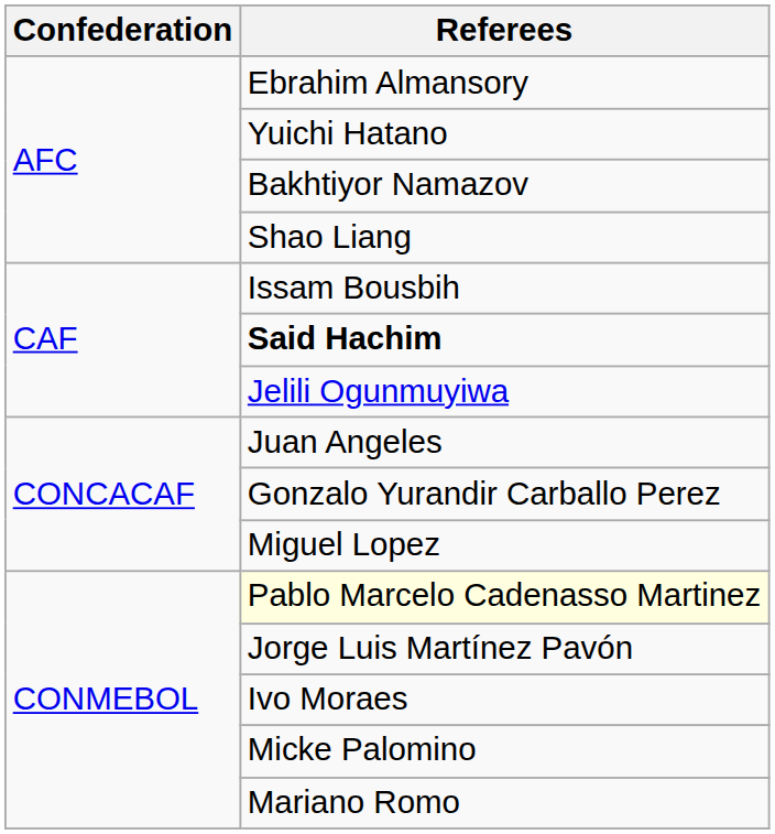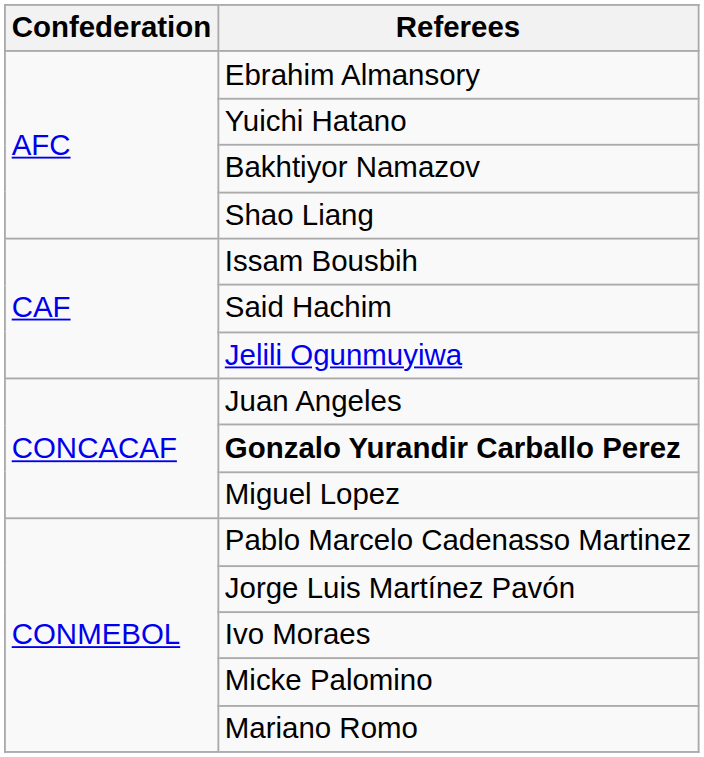Said Hachim | Referees: bold -> normal
Gonzalo Yurandir Carballo Perez | Referees: normal -> bold
Pablo Marcelo Cadenasso Martinez | Referees: lightyellow background -> no background
